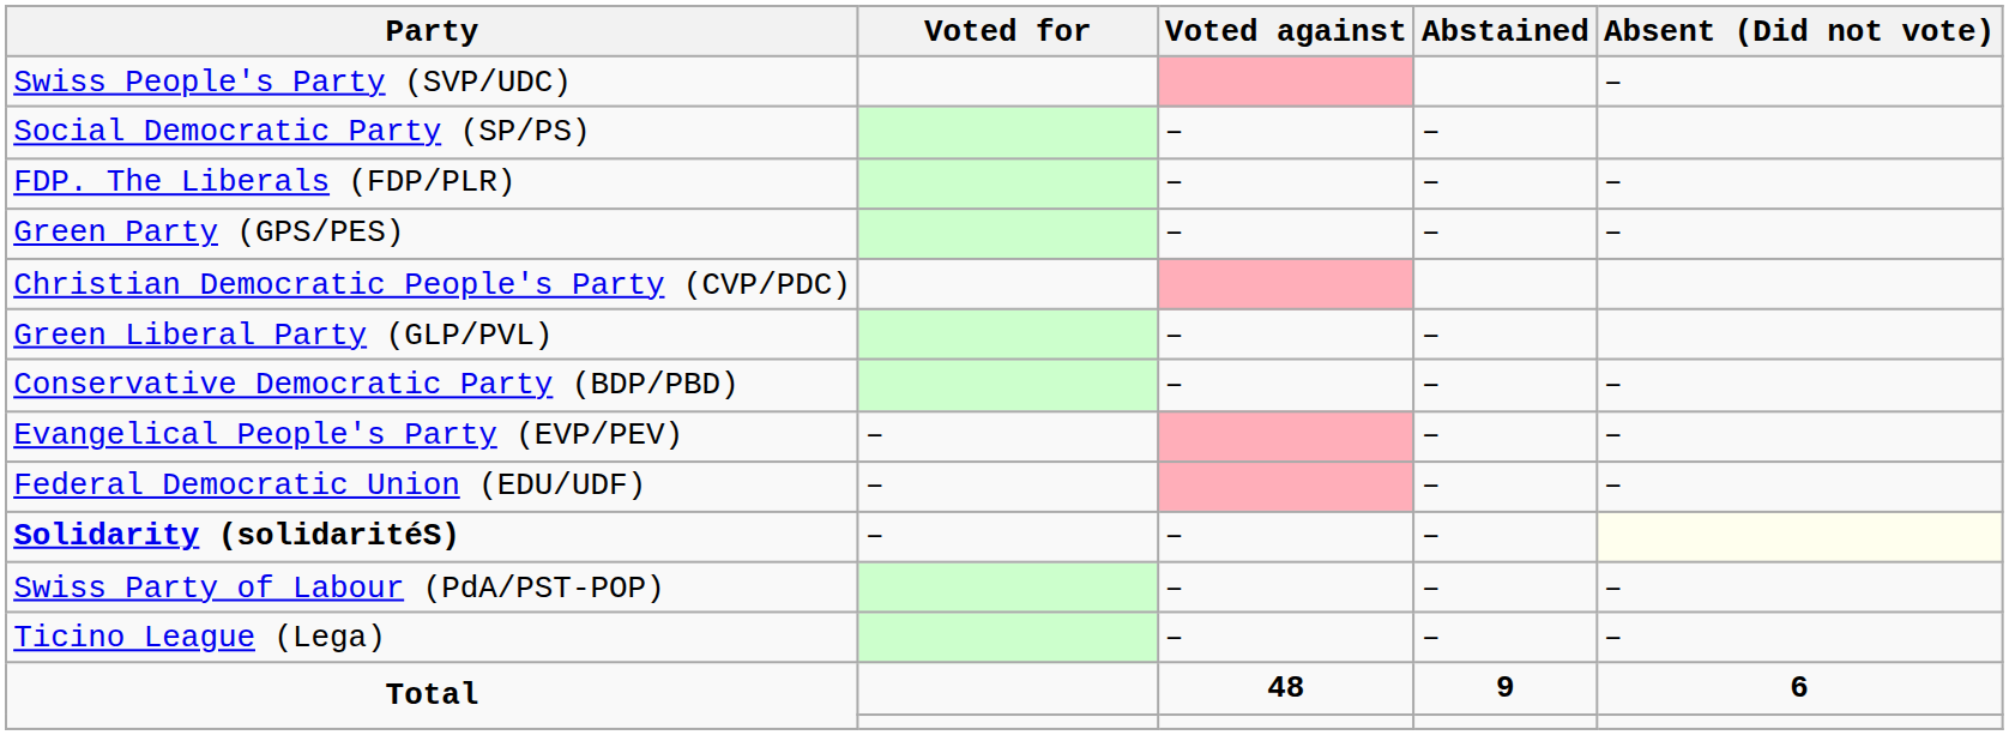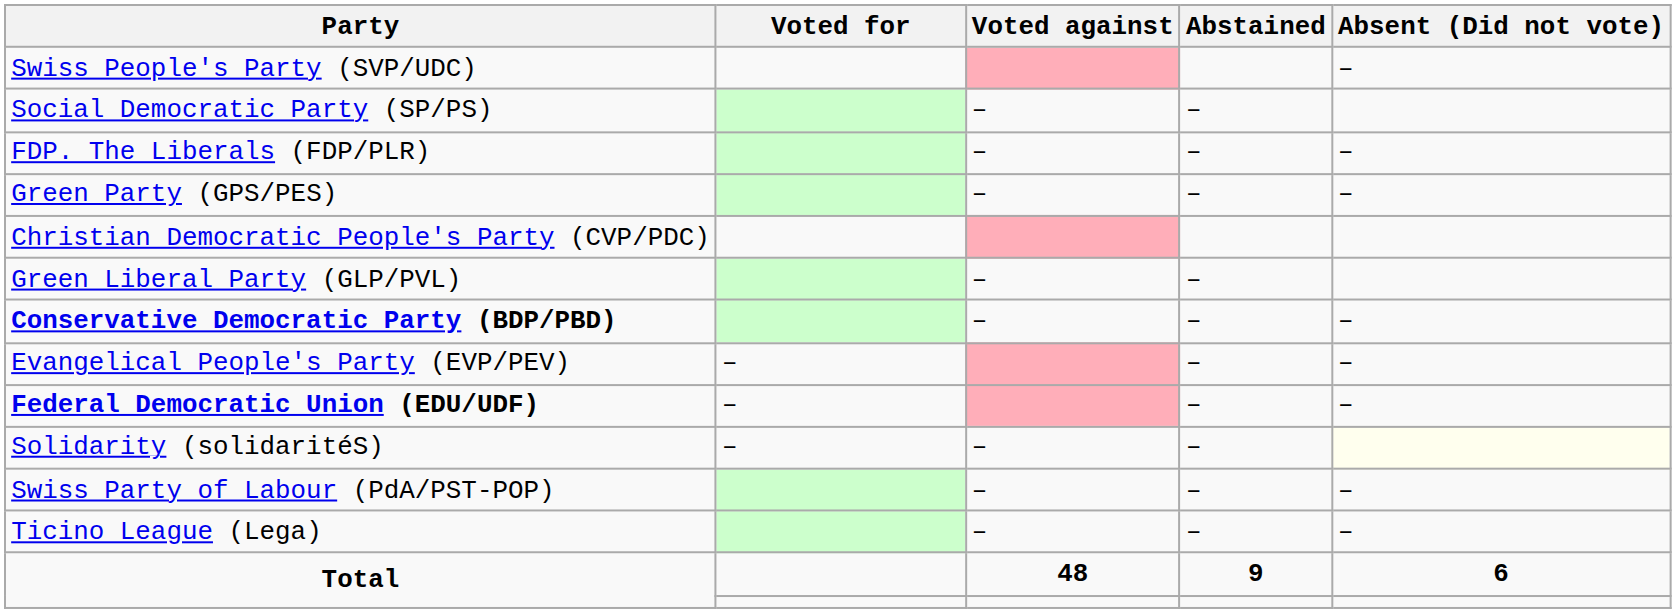Conservative Democratic Party (BDP/PBD) | Party: normal -> bold
Federal Democratic Union (EDU/UDF) | Party: normal -> bold
Solidarity (solidaritéS) | Party: bold -> normal
